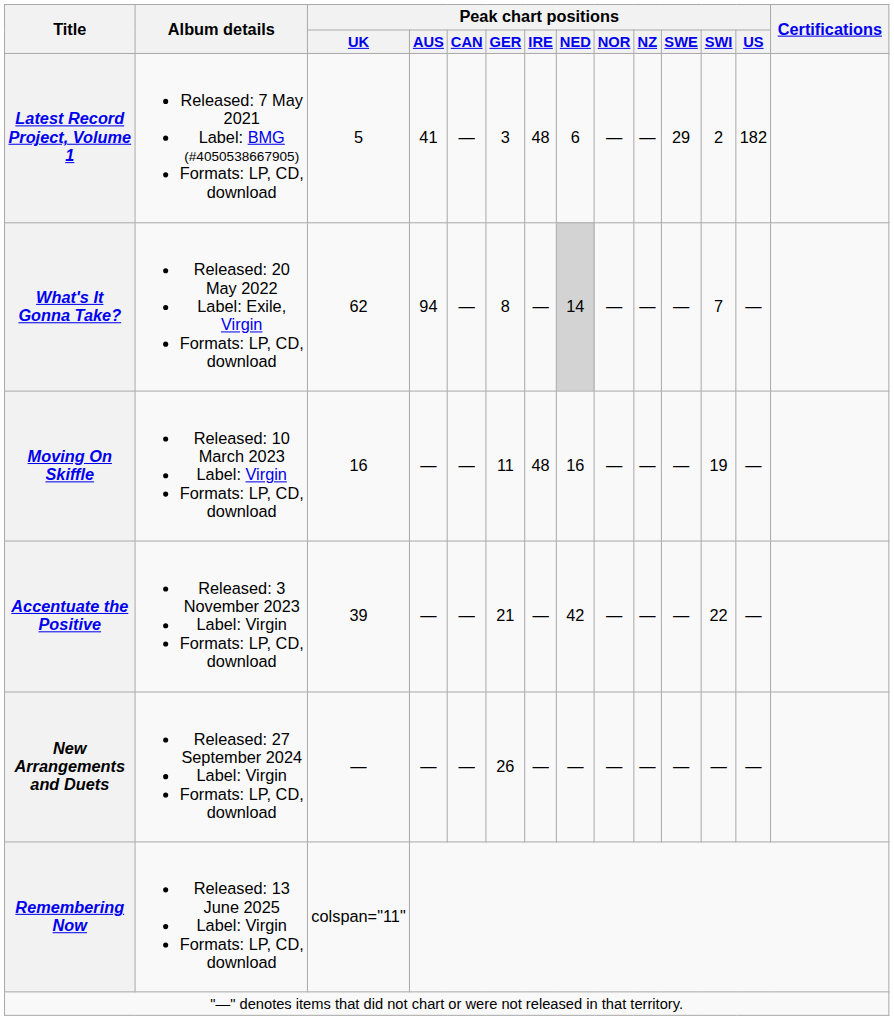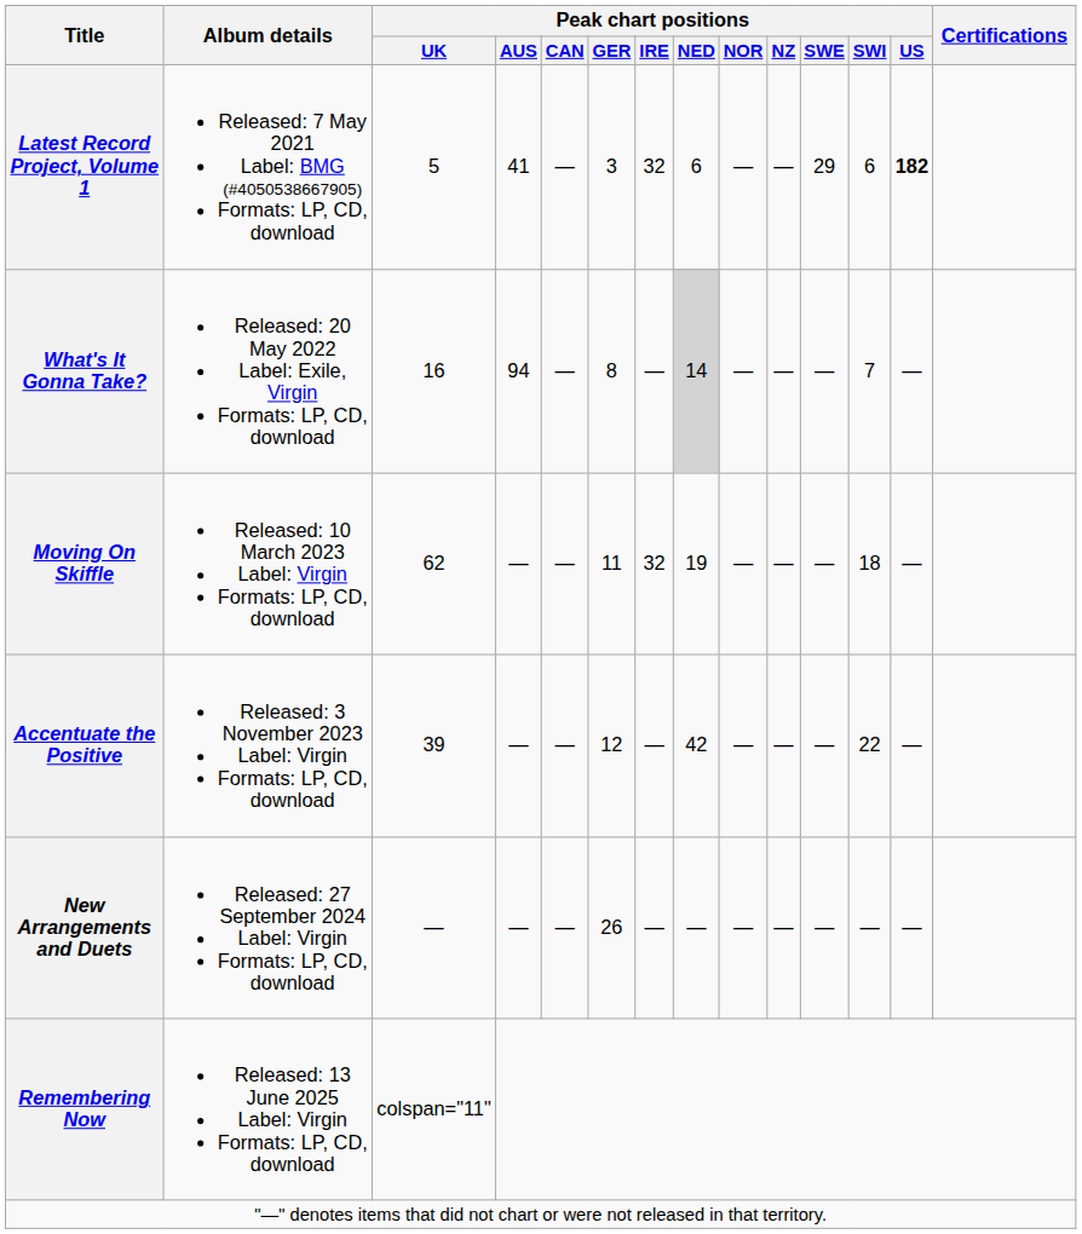Latest Record Project, Volume 1 | Peak chart positions / IRE: 48 -> 32
Latest Record Project, Volume 1 | Peak chart positions / SWI: 2 -> 6
Latest Record Project, Volume 1 | Peak chart positions / US: normal -> bold
What's It Gonna Take? | Peak chart positions / UK: 62 -> 16
Moving On Skiffle | Peak chart positions / UK: 16 -> 62
Moving On Skiffle | Peak chart positions / IRE: 48 -> 32
Moving On Skiffle | Peak chart positions / NED: 16 -> 19
Moving On Skiffle | Peak chart positions / SWI: 19 -> 18
Accentuate the Positive | Peak chart positions / GER: 21 -> 12
